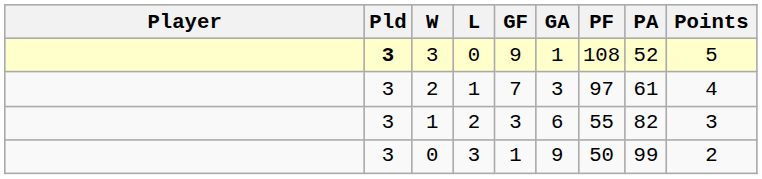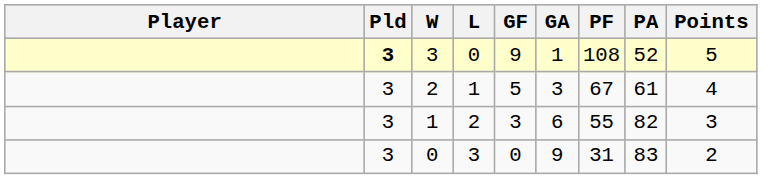row 3 | GF: 7 -> 5
row 3 | PF: 97 -> 67
row 5 | GF: 1 -> 0
row 5 | PF: 50 -> 31
row 5 | PA: 99 -> 83
